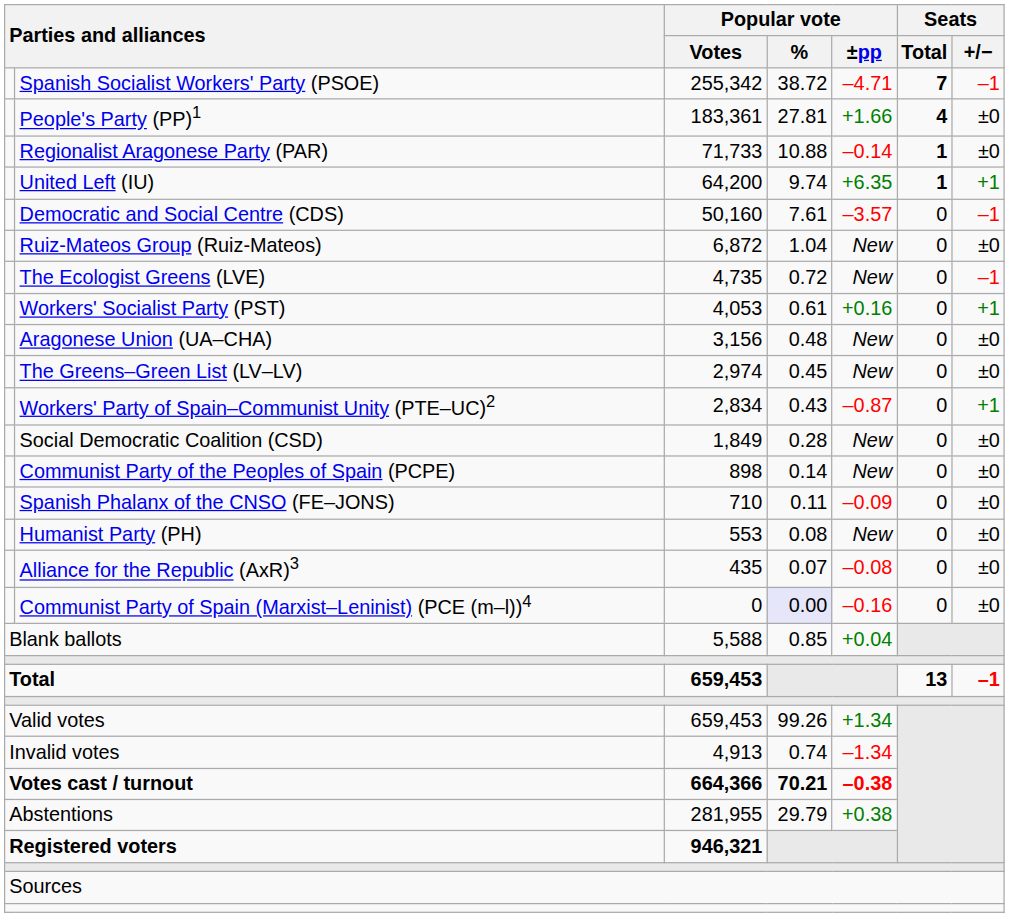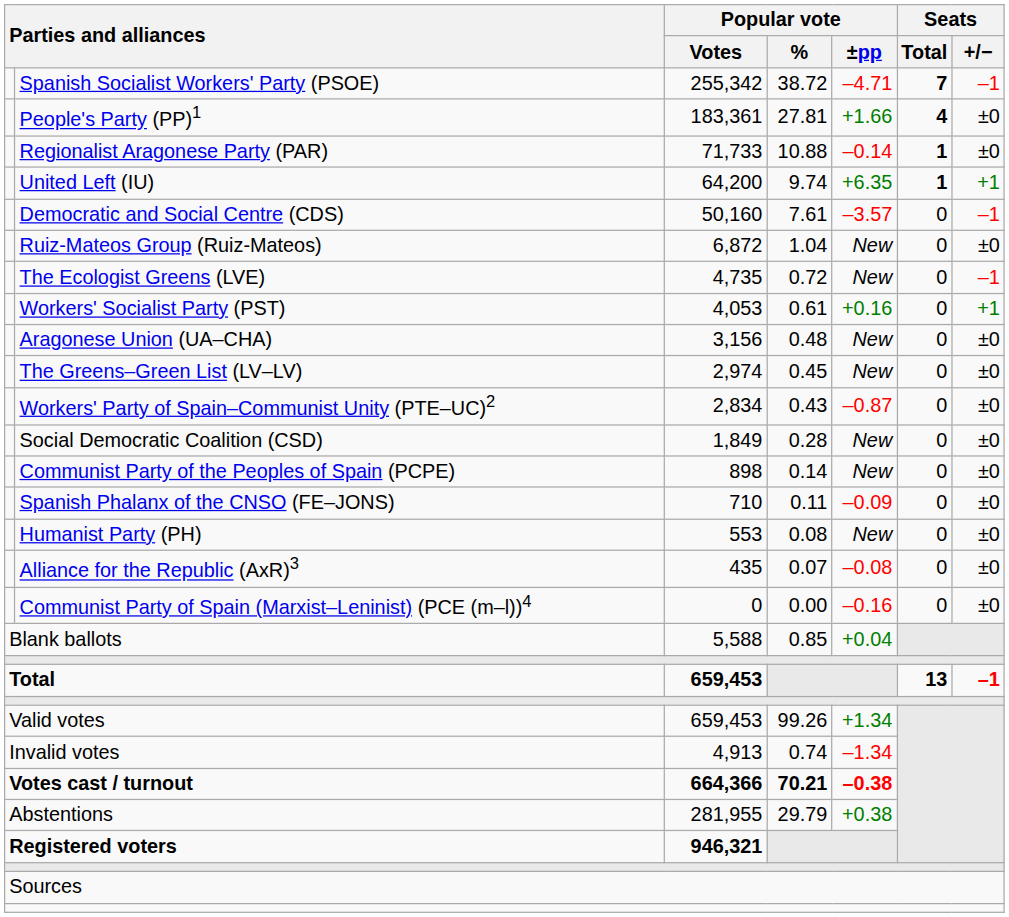Workers' Party of Spain–Communist Unity (PTE–UC)2 | Seats / +/−: +1 -> ±0
Communist Party of Spain (Marxist–Leninist) (PCE (m–l))4 | Popular vote / %: lavender background -> no background
